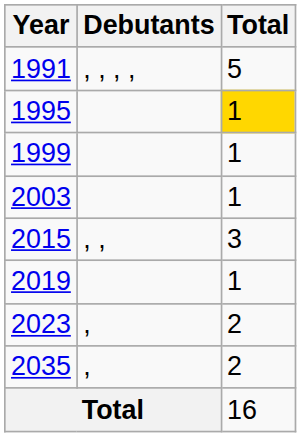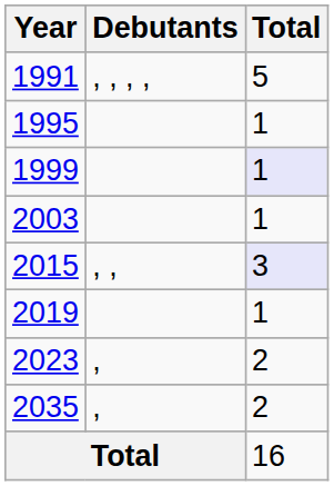1995 | Total: gold background -> no background
1999 | Total: no background -> lavender background
2015 | Total: no background -> lavender background
